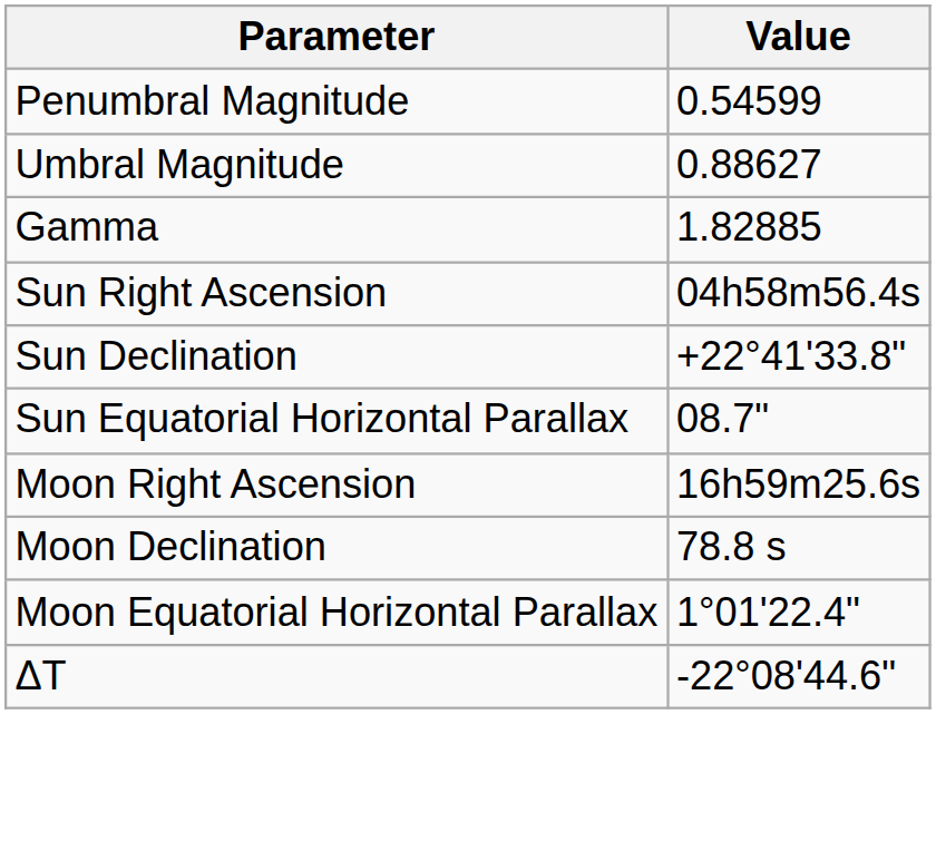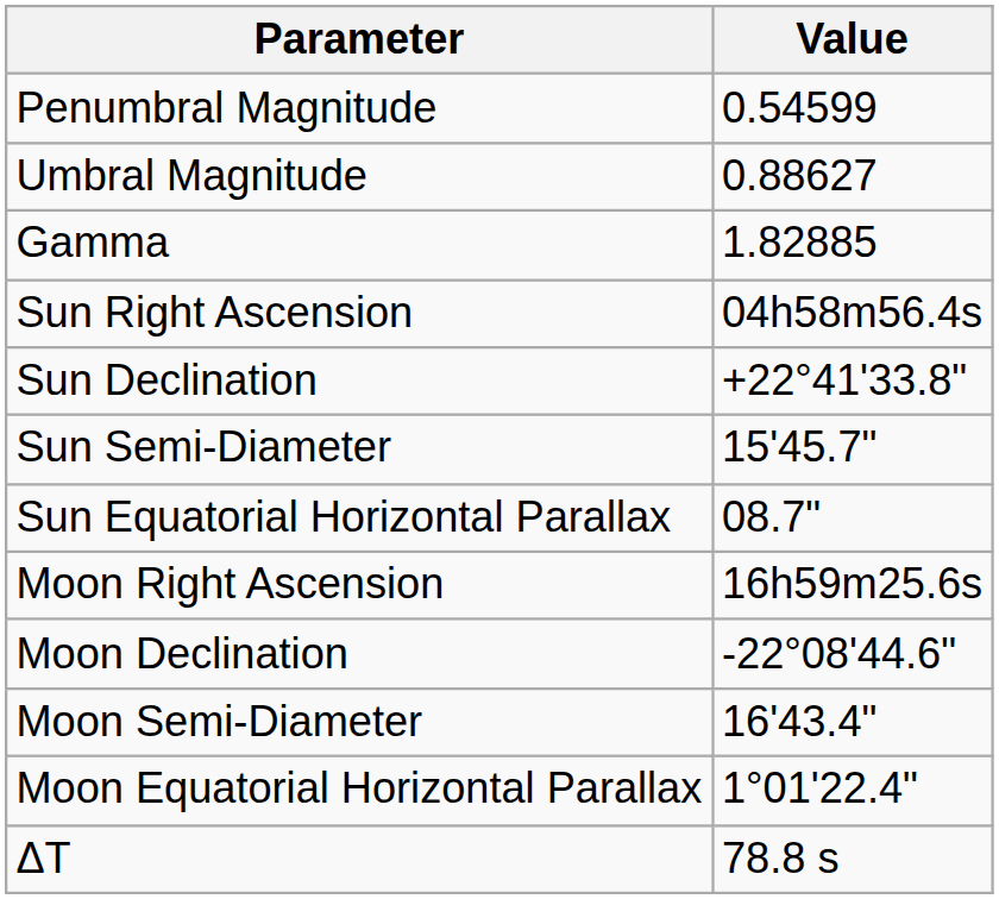+ row: Sun Semi-Diameter | 15'45.7"
Moon Declination | Value: 78.8 s -> -22°08'44.6"
+ row: Moon Semi-Diameter | 16'43.4"
ΔT | Value: -22°08'44.6" -> 78.8 s
